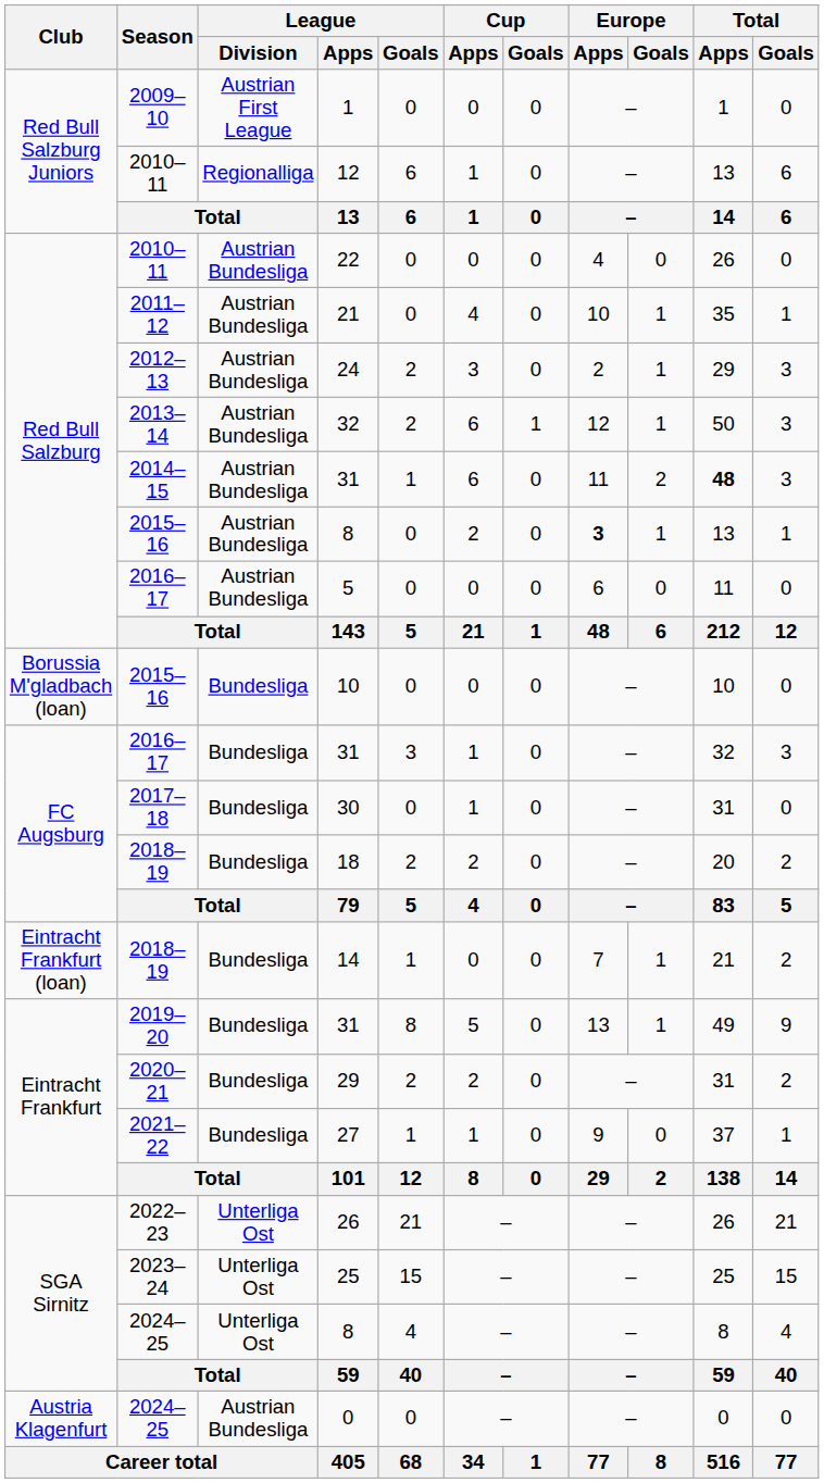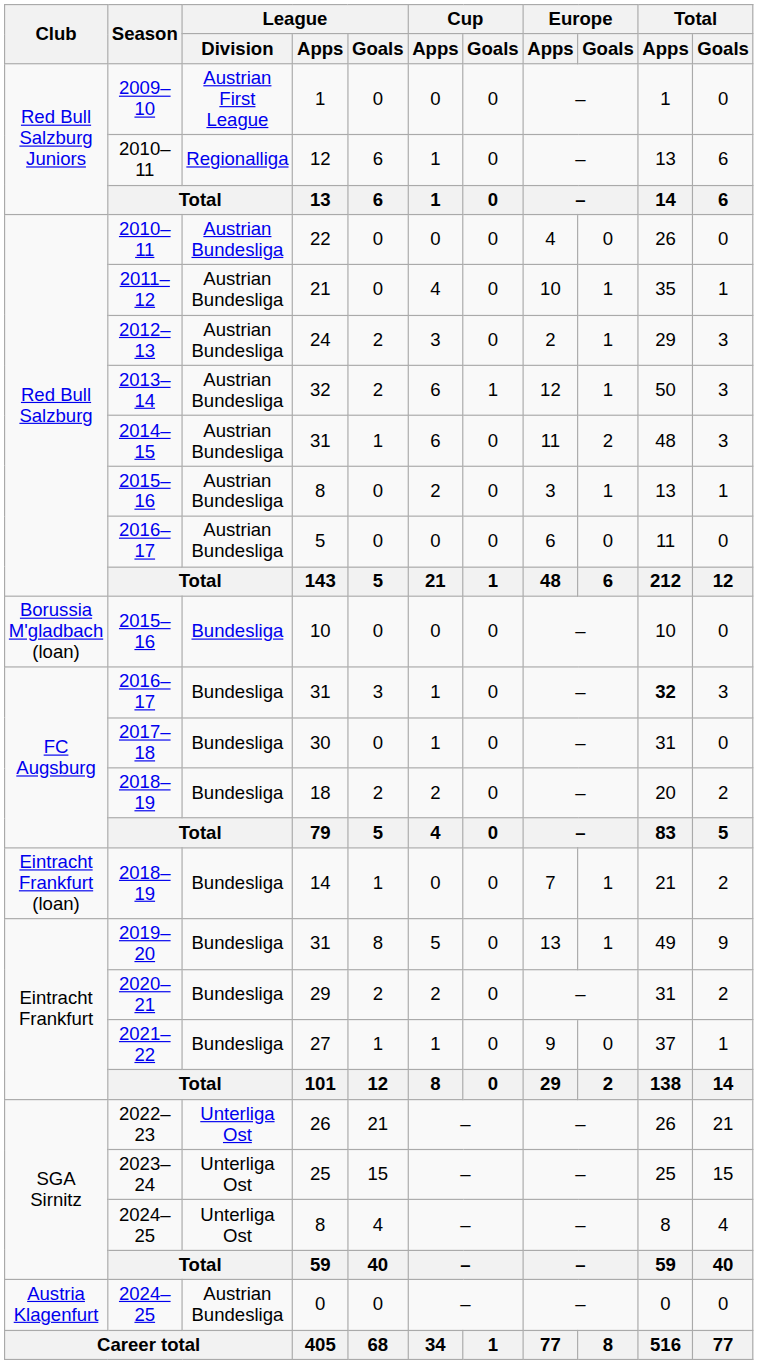2014–15 / 31 | Total / Apps: bold -> normal
2015–16 / 8 | Europe / Apps: bold -> normal
2016–17 / 31 | Total / Apps: normal -> bold
